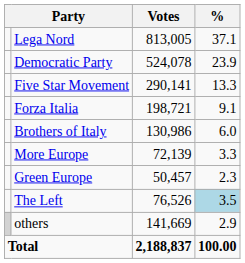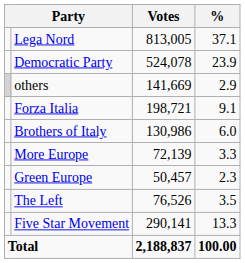rows swapped: Five Star Movement <-> others
The Left | %: lightblue background -> no background
